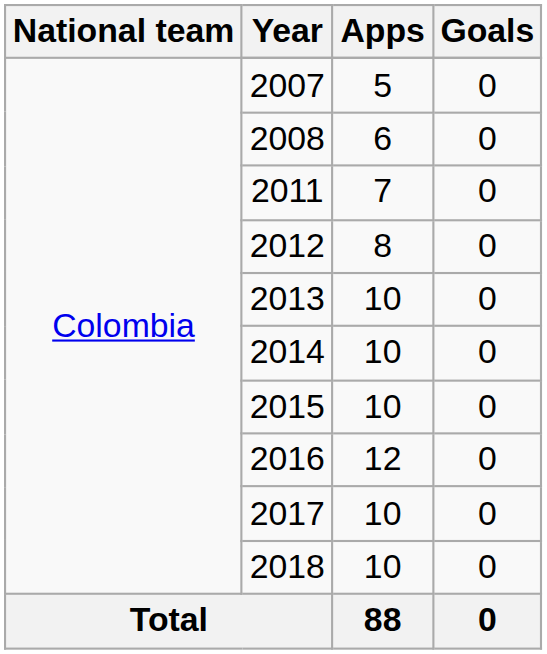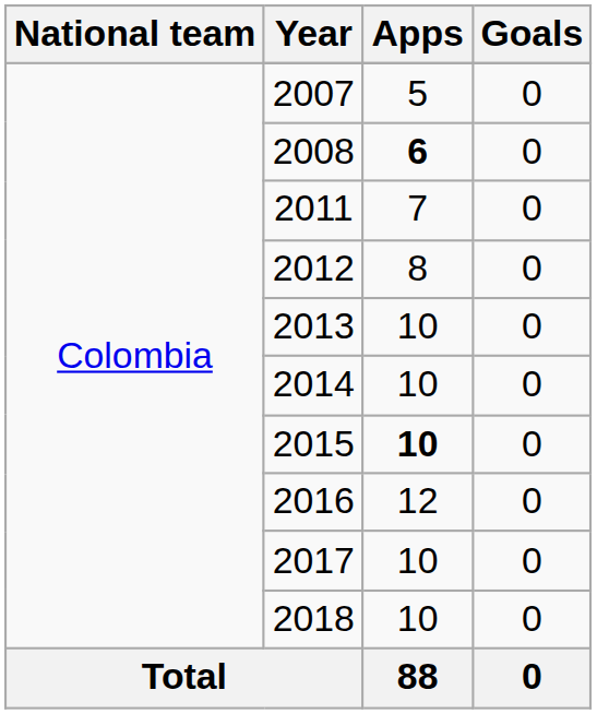2008 | Apps: normal -> bold
2015 | Apps: normal -> bold
